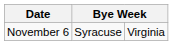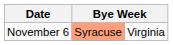November 6 | column 2: no background -> lightsalmon background
